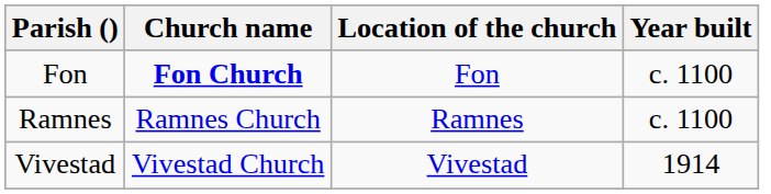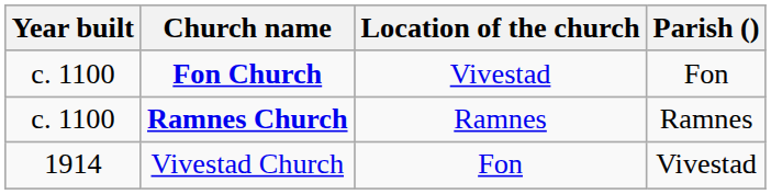columns swapped: Parish () <-> Year built
row 2 | Location of the church: Fon -> Vivestad
row 3 | Church name: normal -> bold
row 4 | Location of the church: Vivestad -> Fon
